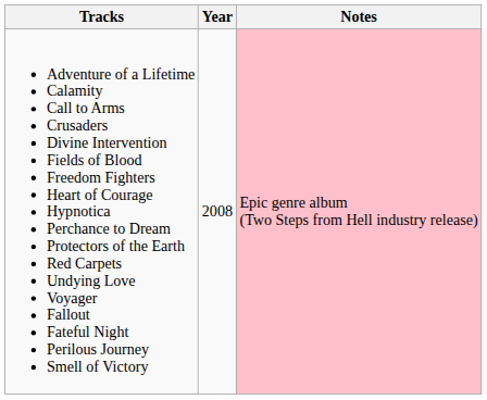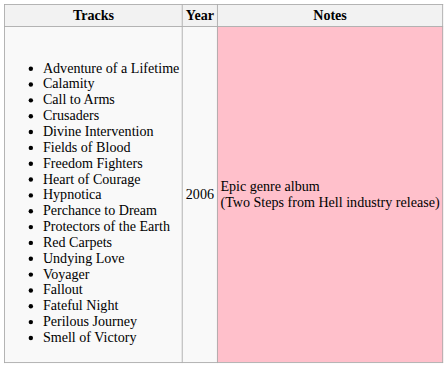row 2 | Year: 2008 -> 2006
